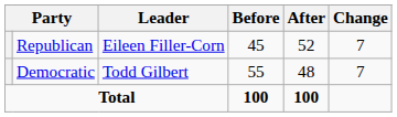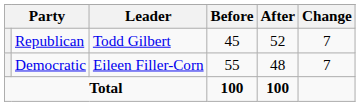Republican | Leader: Eileen Filler-Corn -> Todd Gilbert
Democratic | Leader: Todd Gilbert -> Eileen Filler-Corn
